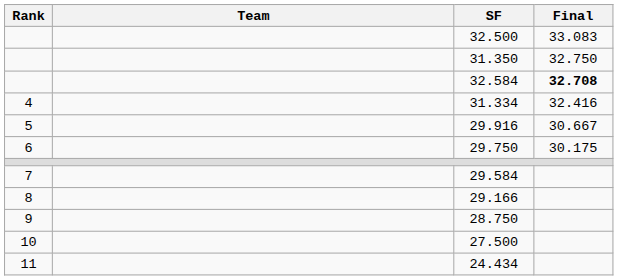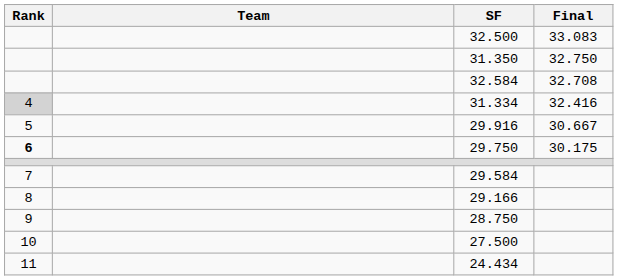32.584 | Final: bold -> normal
31.334 | Rank: no background -> lightgrey background
29.750 | Rank: normal -> bold
